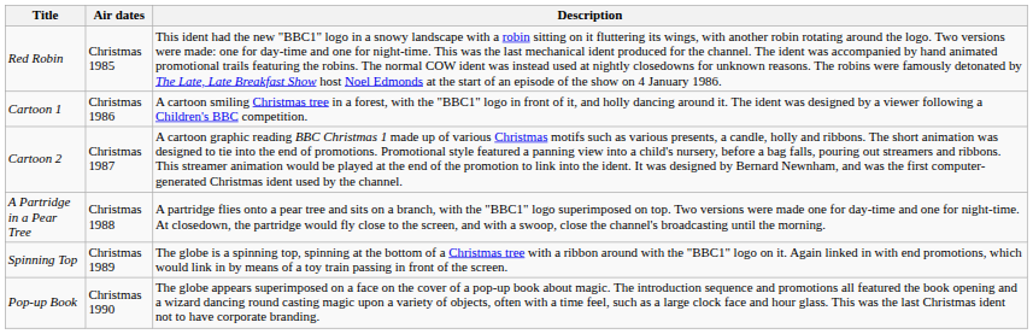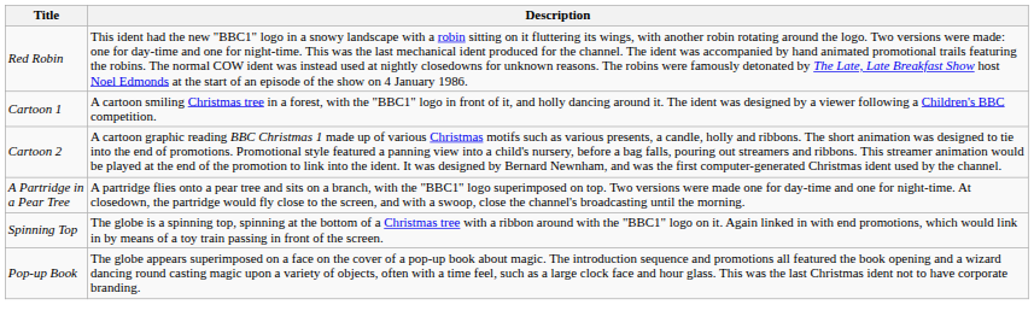- column: Air dates | Christmas 1985 | Christmas 1986 | Christmas 1987 | Christmas 1988 | Christmas 1989 | Christmas 1990
